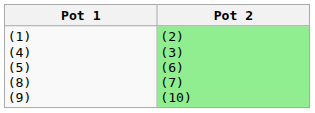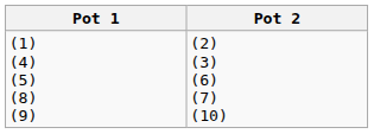(1) (4) (5) (8) (9) | Pot 2: lightgreen background -> no background
